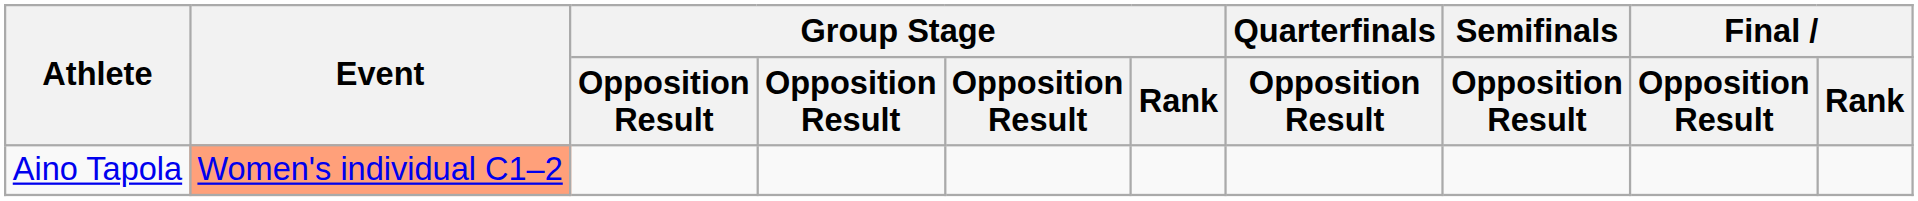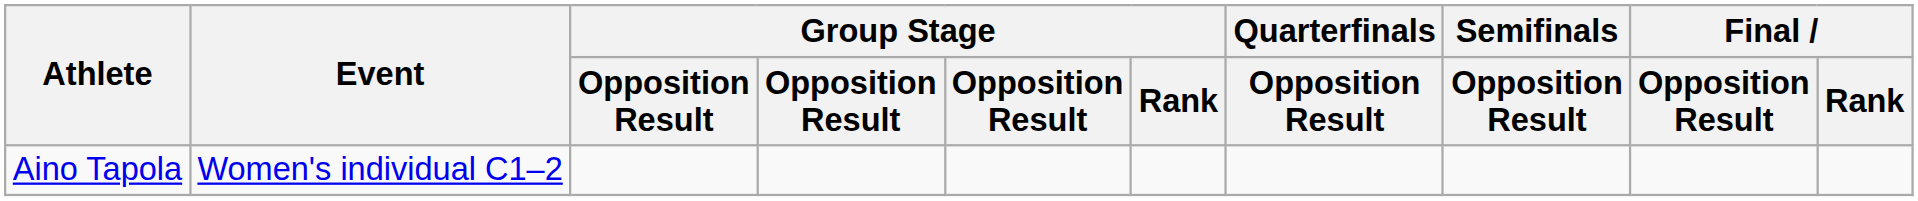Aino Tapola | Event: lightsalmon background -> no background
